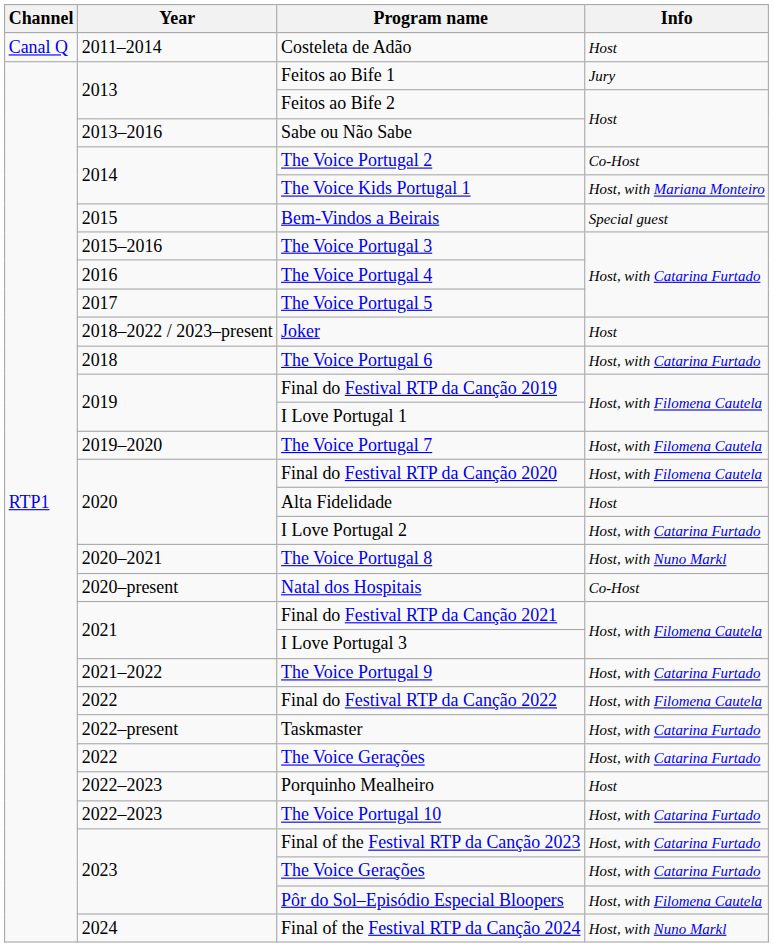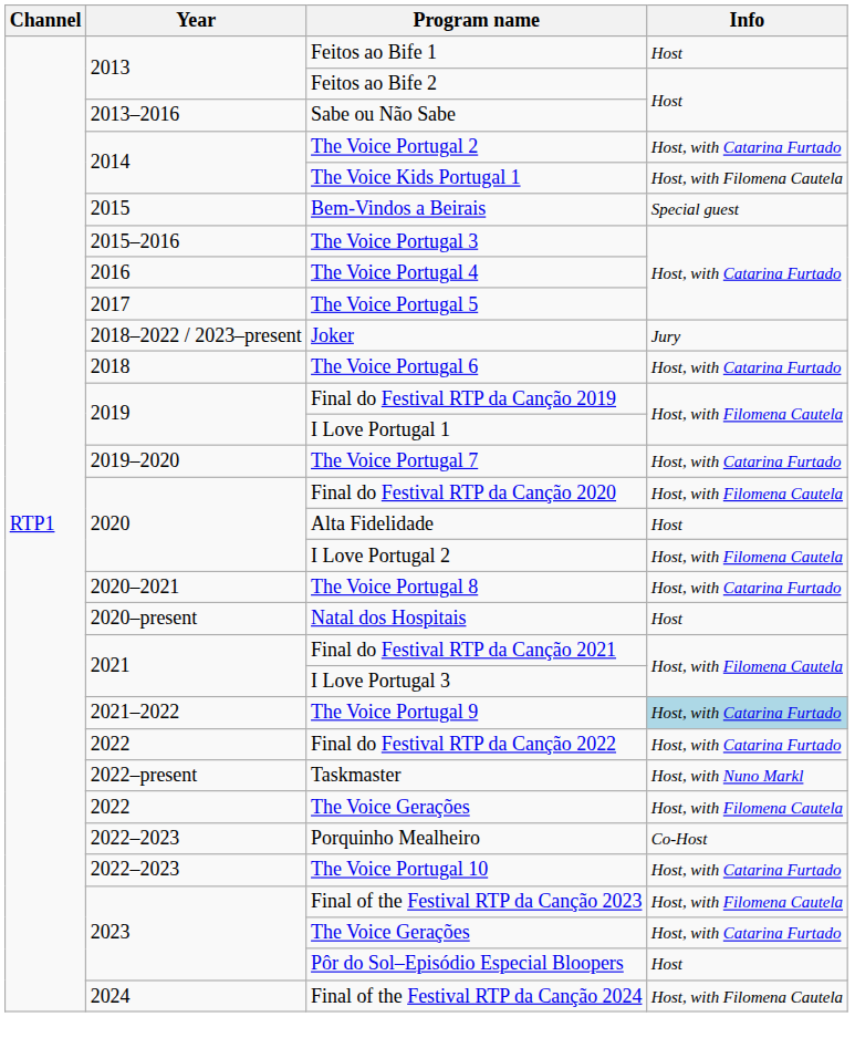- row: Canal Q | 2011–2014 | Costeleta de Adão | Host
Feitos ao Bife 1 | Info: Jury -> Host
The Voice Portugal 2 | Info: Co-Host -> Host, with Catarina Furtado
The Voice Kids Portugal 1 | Info: Host, with Mariana Monteiro -> Host, with Filomena Cautela
Joker | Info: Host -> Jury
The Voice Portugal 7 | Info: Host, with Filomena Cautela -> Host, with Catarina Furtado
I Love Portugal 2 | Info: Host, with Catarina Furtado -> Host, with Filomena Cautela
The Voice Portugal 8 | Info: Host, with Nuno Markl -> Host, with Catarina Furtado
Natal dos Hospitais | Info: Co-Host -> Host
The Voice Portugal 9 | Info: no background -> lightblue background
Final do Festival RTP da Canção 2022 | Info: Host, with Filomena Cautela -> Host, with Catarina Furtado
Taskmaster | Info: Host, with Catarina Furtado -> Host, with Nuno Markl
2022 / The Voice Gerações | Info: Host, with Catarina Furtado -> Host, with Filomena Cautela
Porquinho Mealheiro | Info: Host -> Co-Host
Final of the Festival RTP da Canção 2023 | Info: Host, with Catarina Furtado -> Host, with Filomena Cautela
Pôr do Sol–Episódio Especial Bloopers | Info: Host, with Filomena Cautela -> Host
Final of the Festival RTP da Canção 2024 | Info: Host, with Nuno Markl -> Host, with Filomena Cautela
